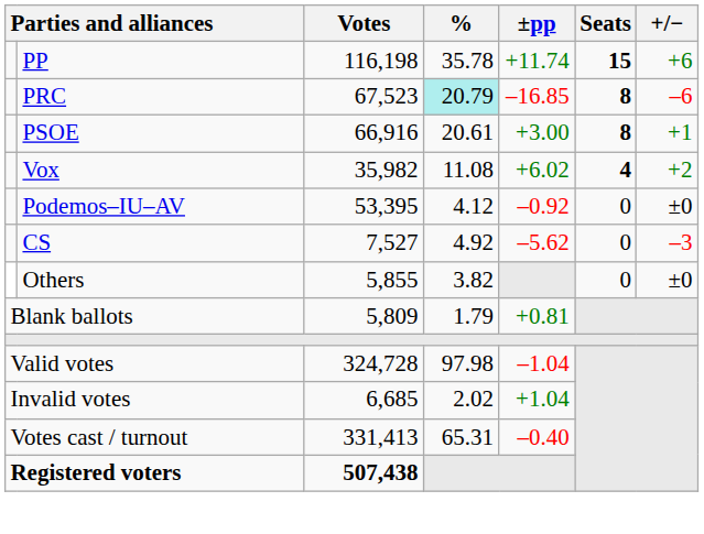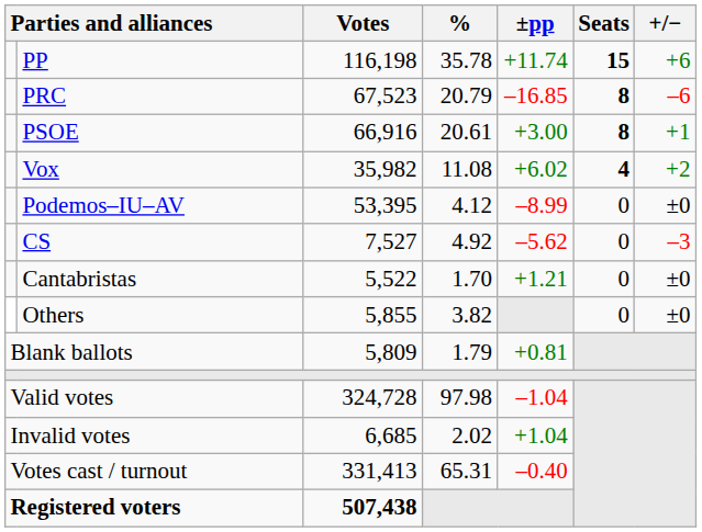PRC | %: paleturquoise background -> no background
Podemos–IU–AV | ±pp: –0.92 -> –8.99
+ row: Cantabristas | 5,522 | 1.70 | +1.21 | 0 | ±0
